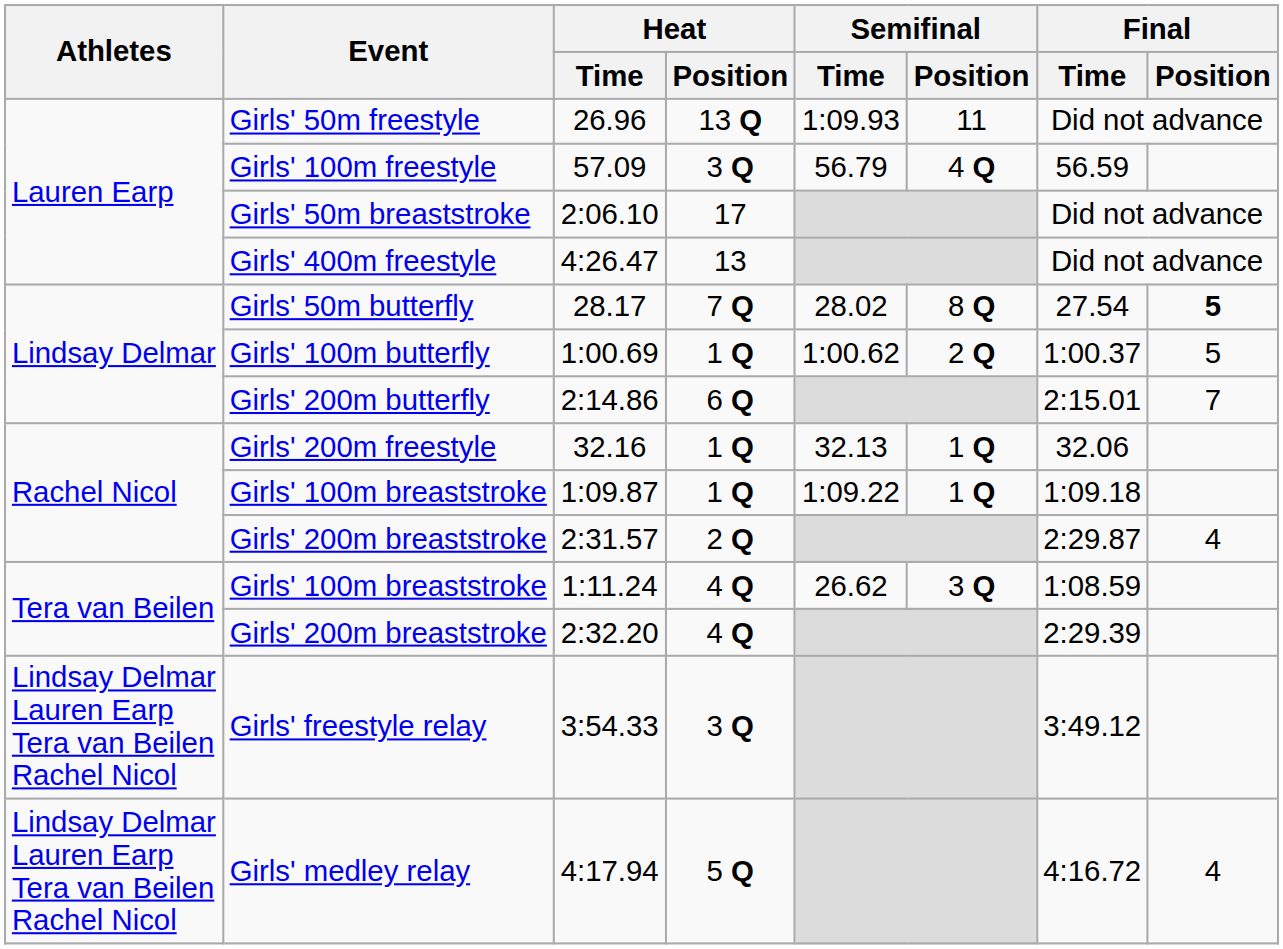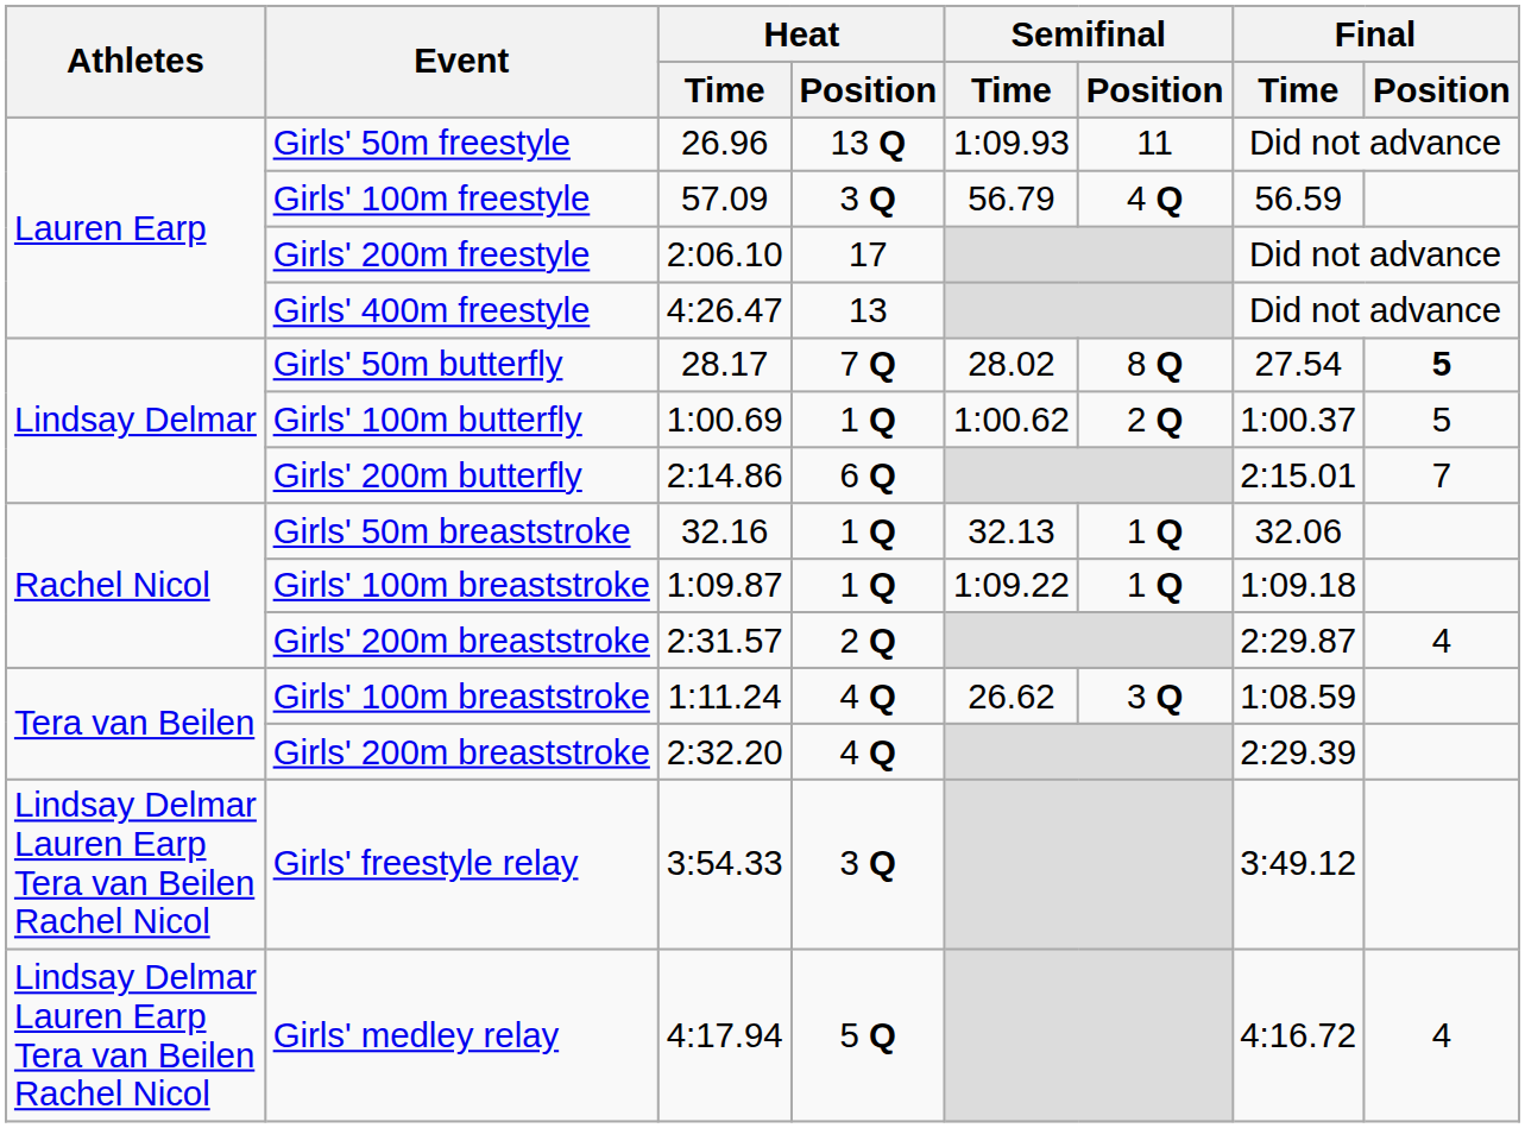2:06.10 | Event: Girls' 50m breaststroke -> Girls' 200m freestyle
32.16 | Event: Girls' 200m freestyle -> Girls' 50m breaststroke
